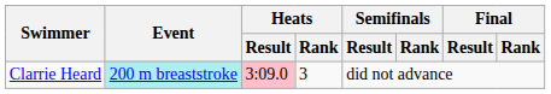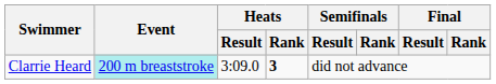Clarrie Heard | Heats / Result: pink background -> no background
Clarrie Heard | Heats / Rank: normal -> bold
